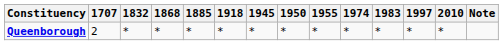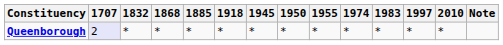Queenborough | 1707: no background -> lavender background
